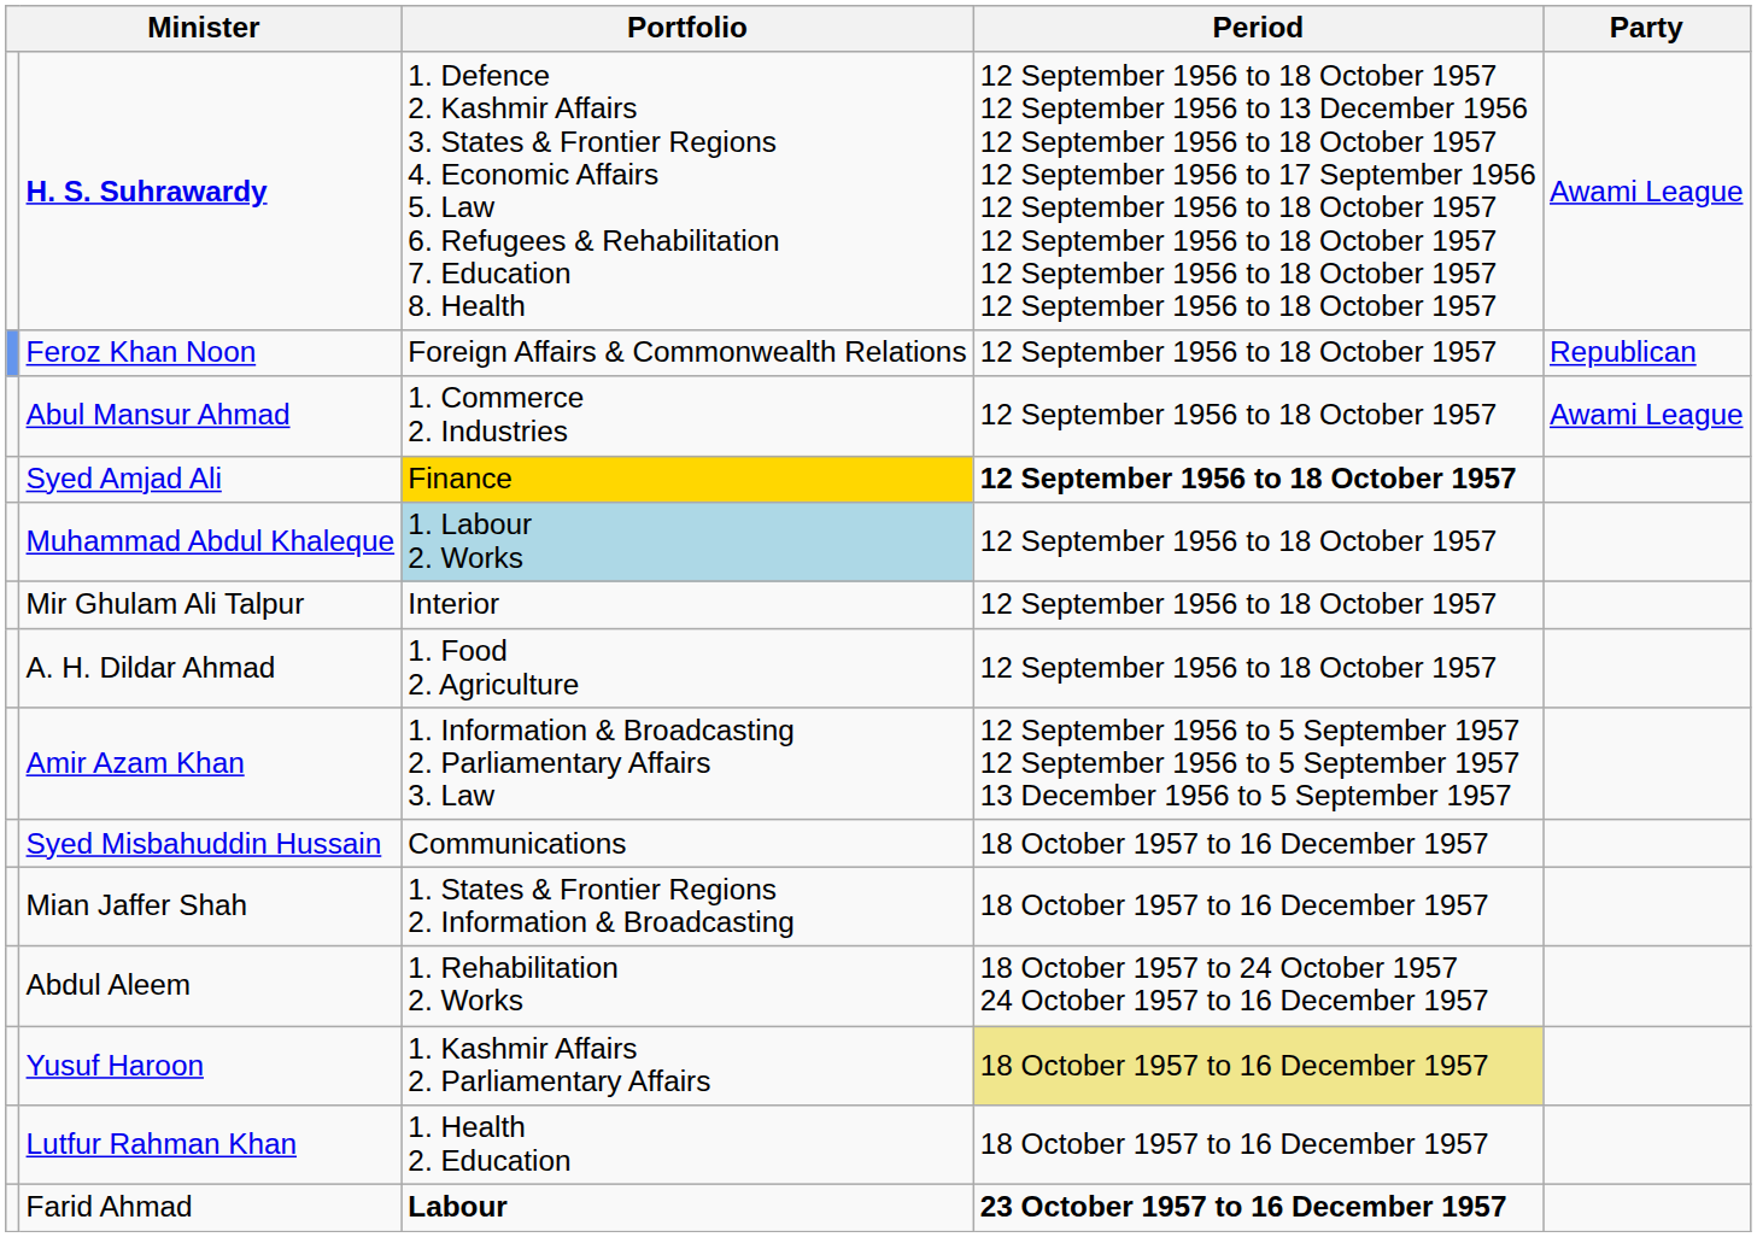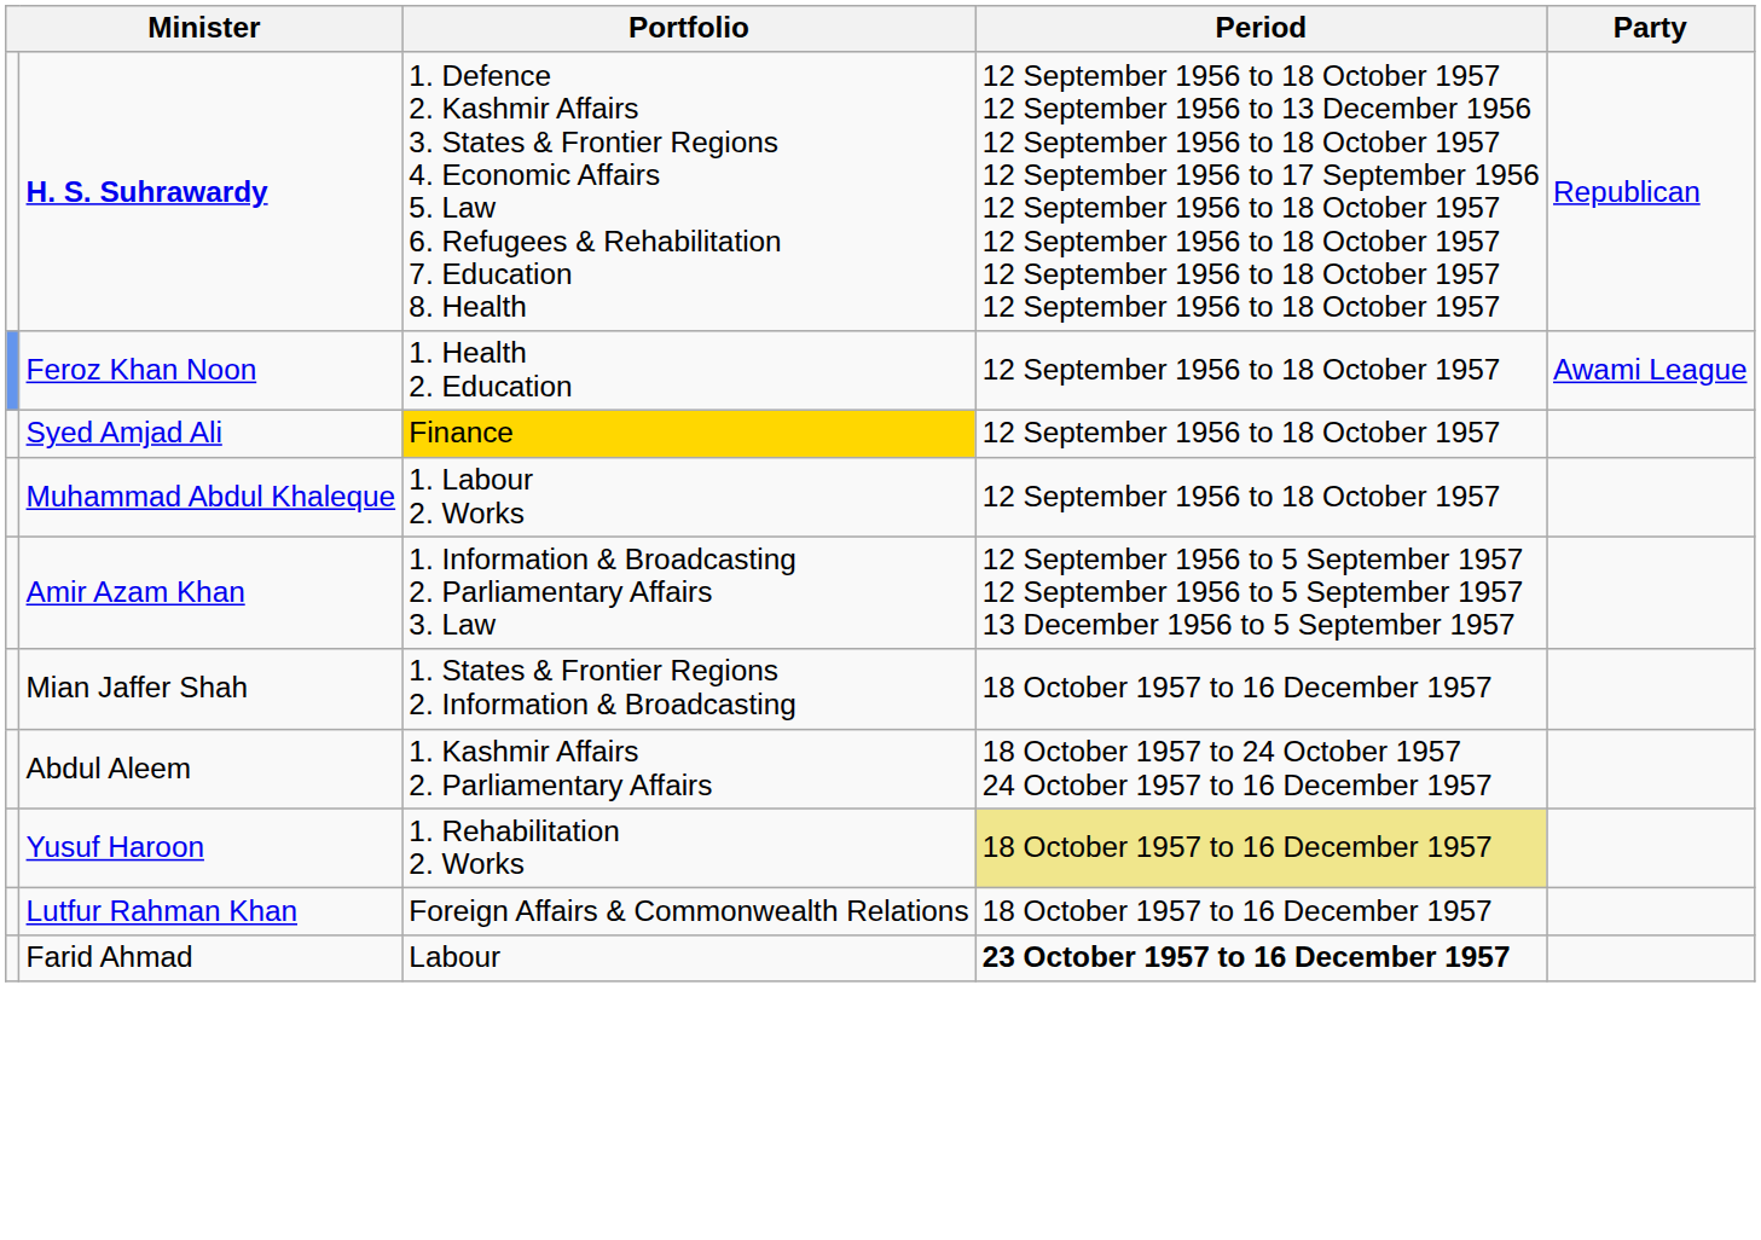H. S. Suhrawardy | Party: Awami League -> Republican
Feroz Khan Noon | Portfolio: Foreign Affairs & Commonwealth Relations -> 1. Health 2. Education
Feroz Khan Noon | Party: Republican -> Awami League
- row: Abul Mansur Ahmad | 1. Commerce 2. Industries | 12 September 1956 to 18 October 1957 | Awami League
Syed Amjad Ali | Period: bold -> normal
Muhammad Abdul Khaleque | Portfolio: lightblue background -> no background
- row: Mir Ghulam Ali Talpur | Interior | 12 September 1956 to 18 October 1957
- row: A. H. Dildar Ahmad | 1. Food 2. Agriculture | 12 September 1956 to 18 October 1957
- row: Syed Misbahuddin Hussain | Communications | 18 October 1957 to 16 December 1957
Abdul Aleem | Portfolio: 1. Rehabilitation 2. Works -> 1. Kashmir Affairs 2. Parliamentary Affairs
Yusuf Haroon | Portfolio: 1. Kashmir Affairs 2. Parliamentary Affairs -> 1. Rehabilitation 2. Works
Lutfur Rahman Khan | Portfolio: 1. Health 2. Education -> Foreign Affairs & Commonwealth Relations
Farid Ahmad | Portfolio: bold -> normal
